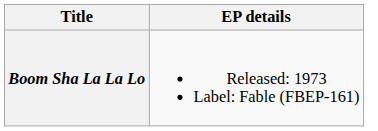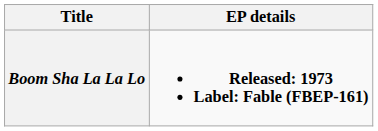Boom Sha La La Lo | EP details: normal -> bold
